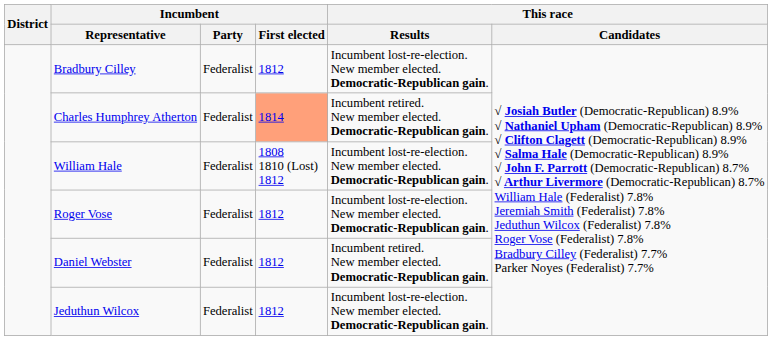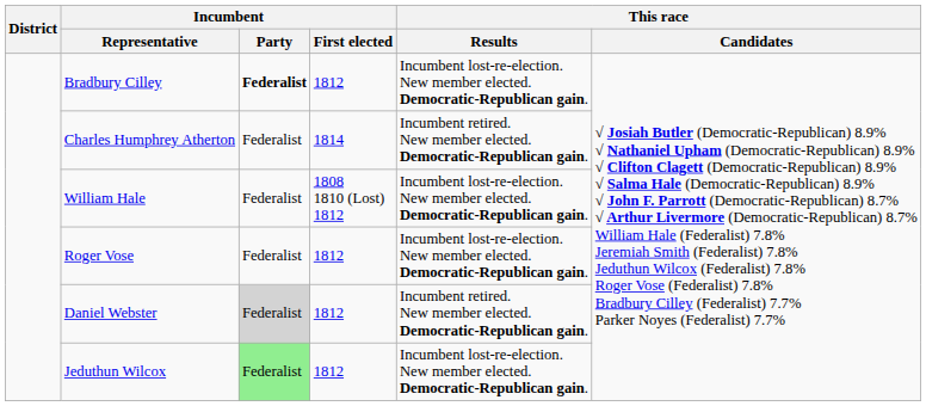Bradbury Cilley | Incumbent / Party: normal -> bold
Charles Humphrey Atherton | Incumbent / First elected: lightsalmon background -> no background
Daniel Webster | Incumbent / Party: no background -> lightgrey background
Jeduthun Wilcox | Incumbent / Party: no background -> lightgreen background
